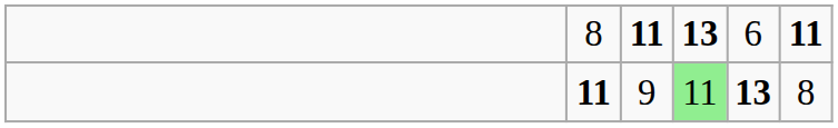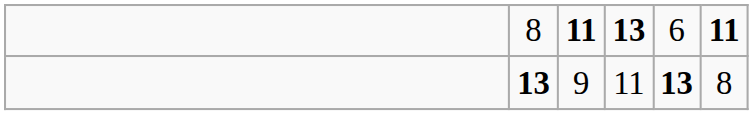row 2 | column 2: 11 -> 13
row 2 | column 4: lightgreen background -> no background
